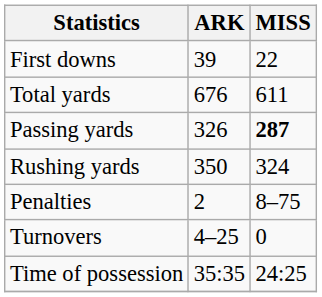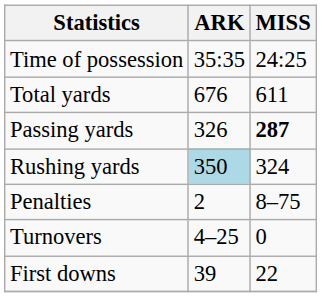rows swapped: First downs <-> Time of possession
Rushing yards | ARK: no background -> lightblue background
